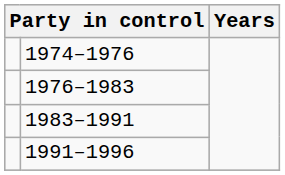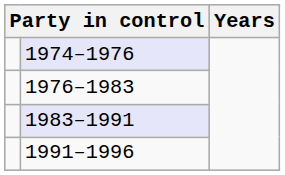1974–1976 | column 2: no background -> lavender background
1983–1991 | column 2: no background -> lavender background
